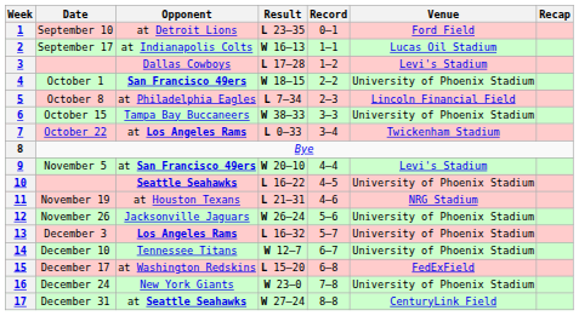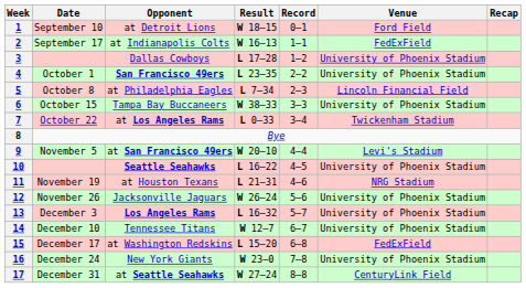1 | Result: L 23–35 -> W 18–15
2 | Venue: Lucas Oil Stadium -> FedExField
3 | Venue: Levi's Stadium -> University of Phoenix Stadium
4 | Result: W 18–15 -> L 23–35
